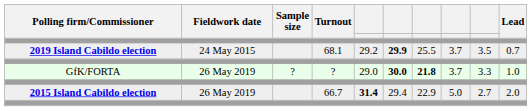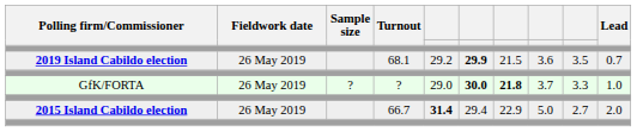2019 Island Cabildo election | Fieldwork date: 24 May 2015 -> 26 May 2019
2019 Island Cabildo election | column 7: 25.5 -> 21.5
2019 Island Cabildo election | column 8: 3.7 -> 3.6
